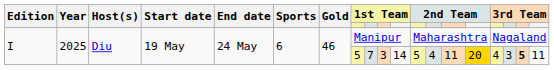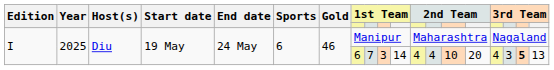row 4 | column 8: 5 -> 6
row 4 | column 12: 5 -> 4
row 4 | column 14: 11 -> 10
row 4 | column 15: gold background -> no background
row 4 | column 19: 11 -> 13
